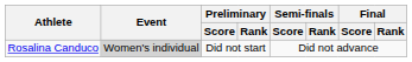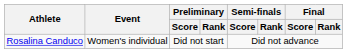Rosalina Canduco | Event: lightgrey background -> no background
